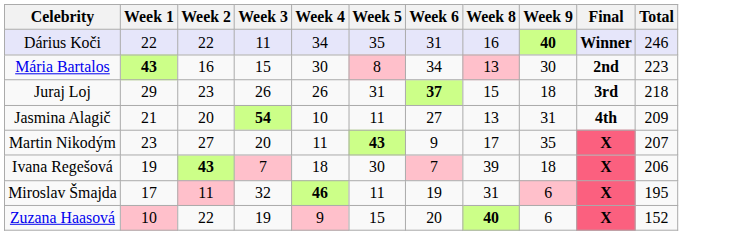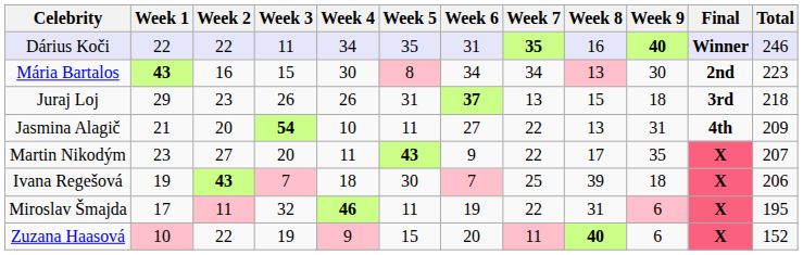+ column: Week 7 | 35 | 34 | 13 | 22 | 22 | 25 | 22 | 11
